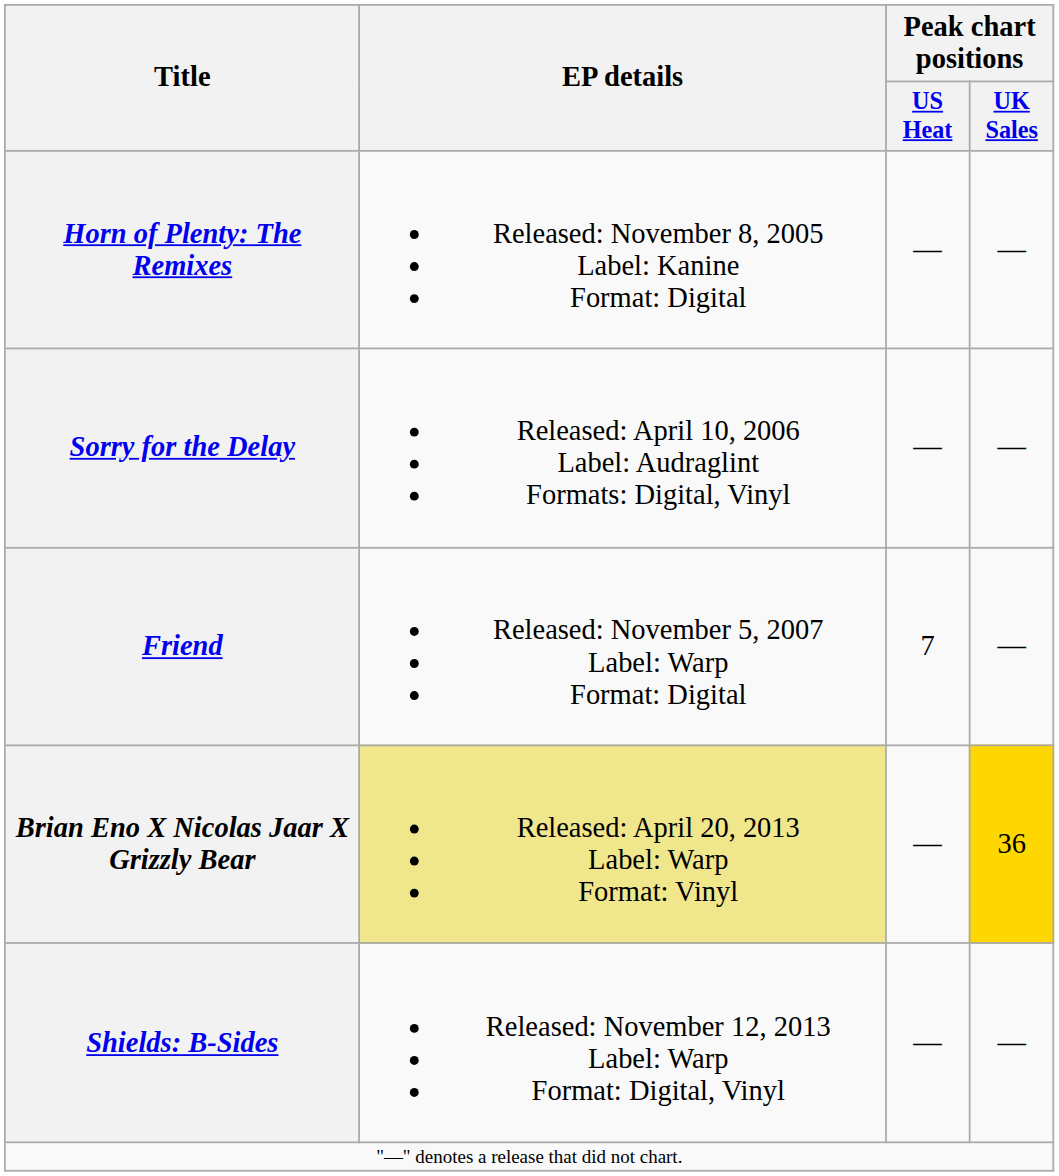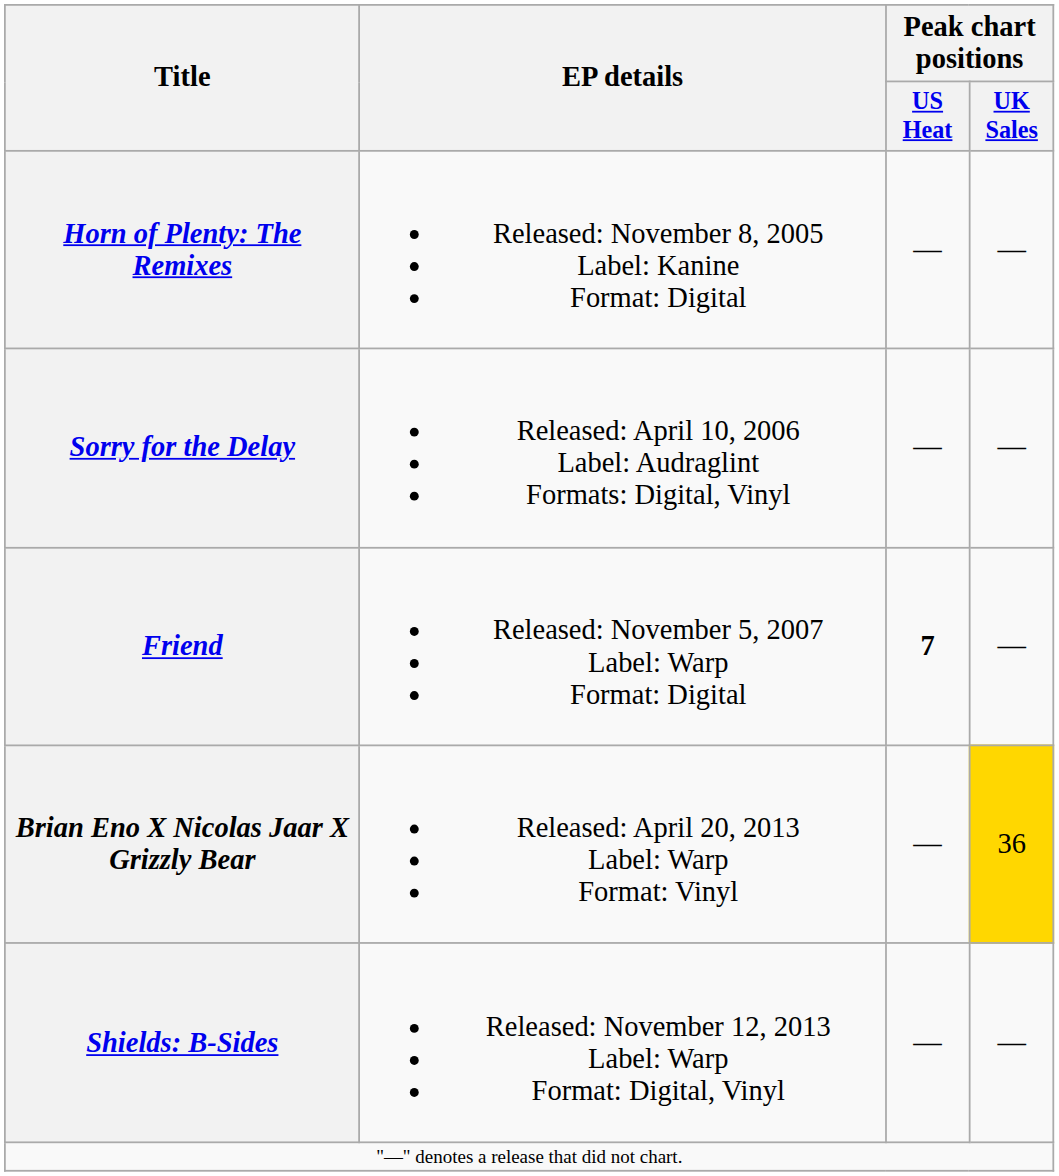Friend | Peak chart positions / US Heat: normal -> bold
Brian Eno X Nicolas Jaar X Grizzly Bear | EP details: khaki background -> no background
